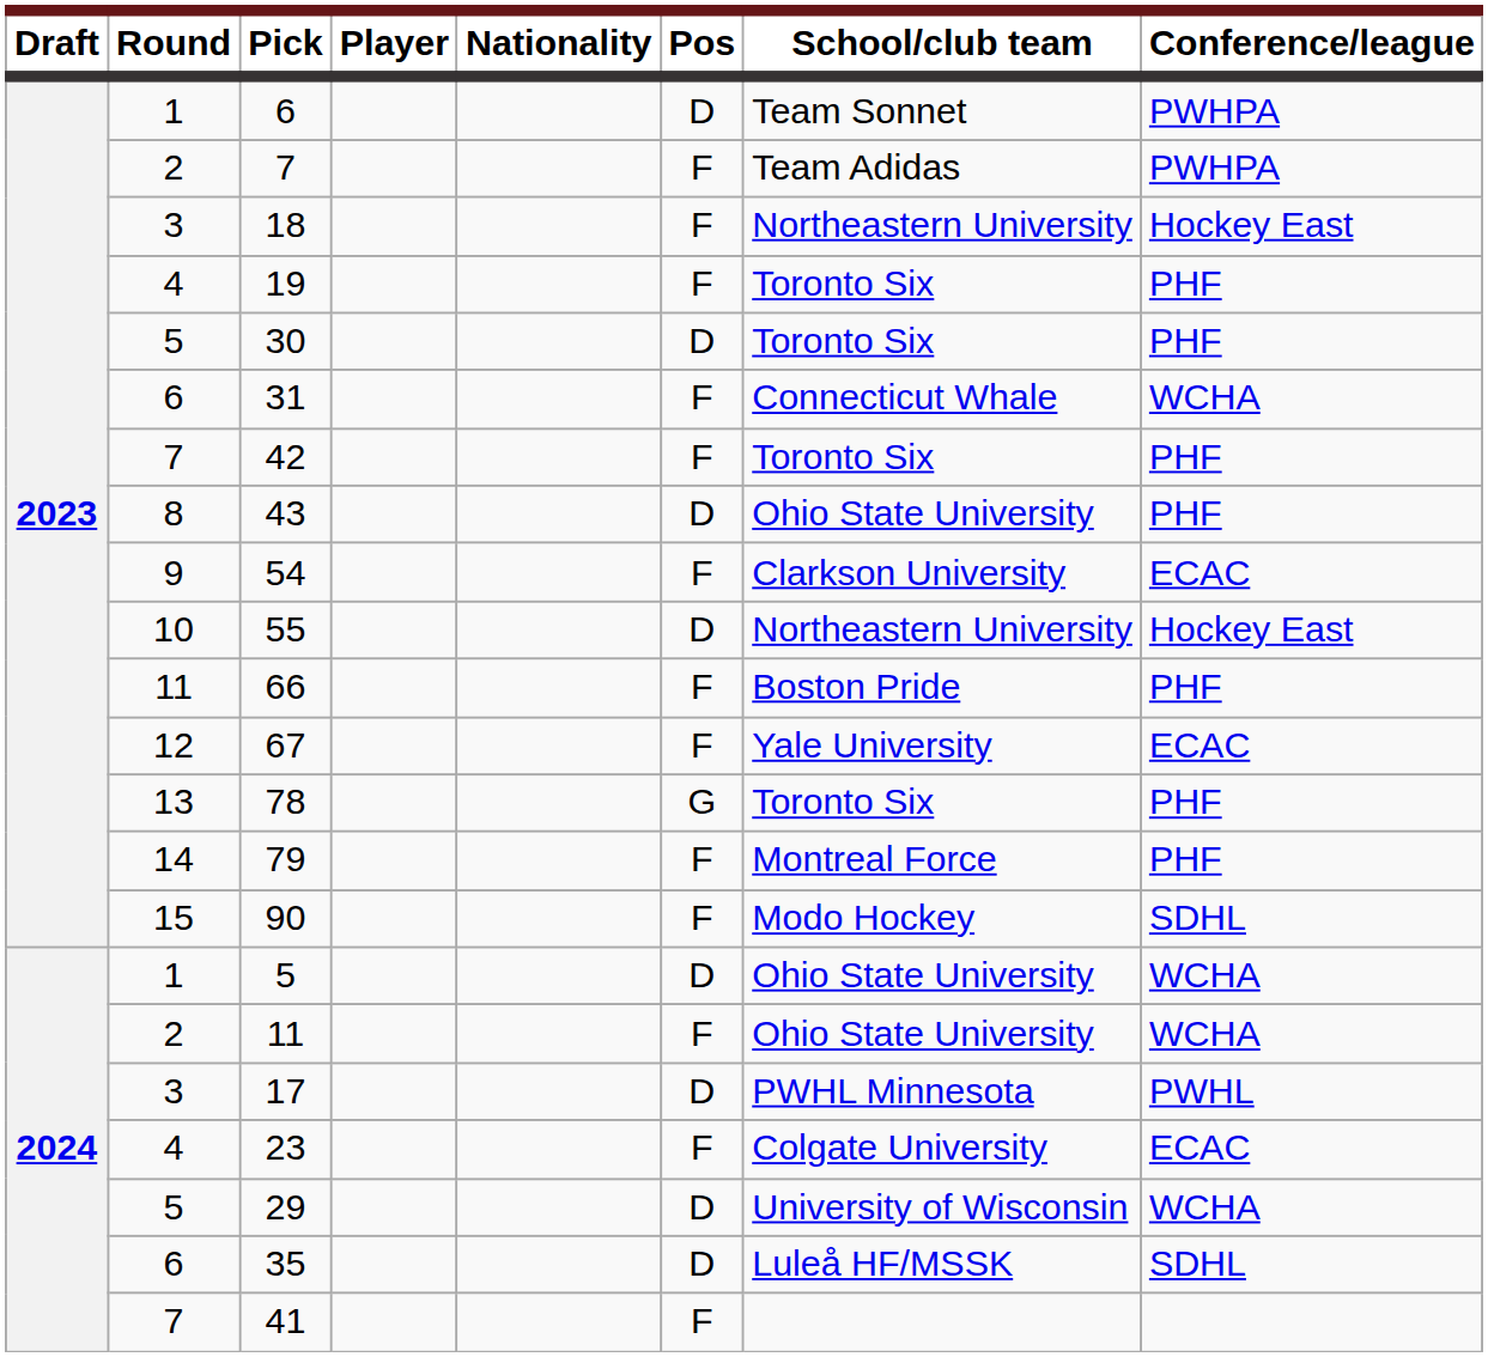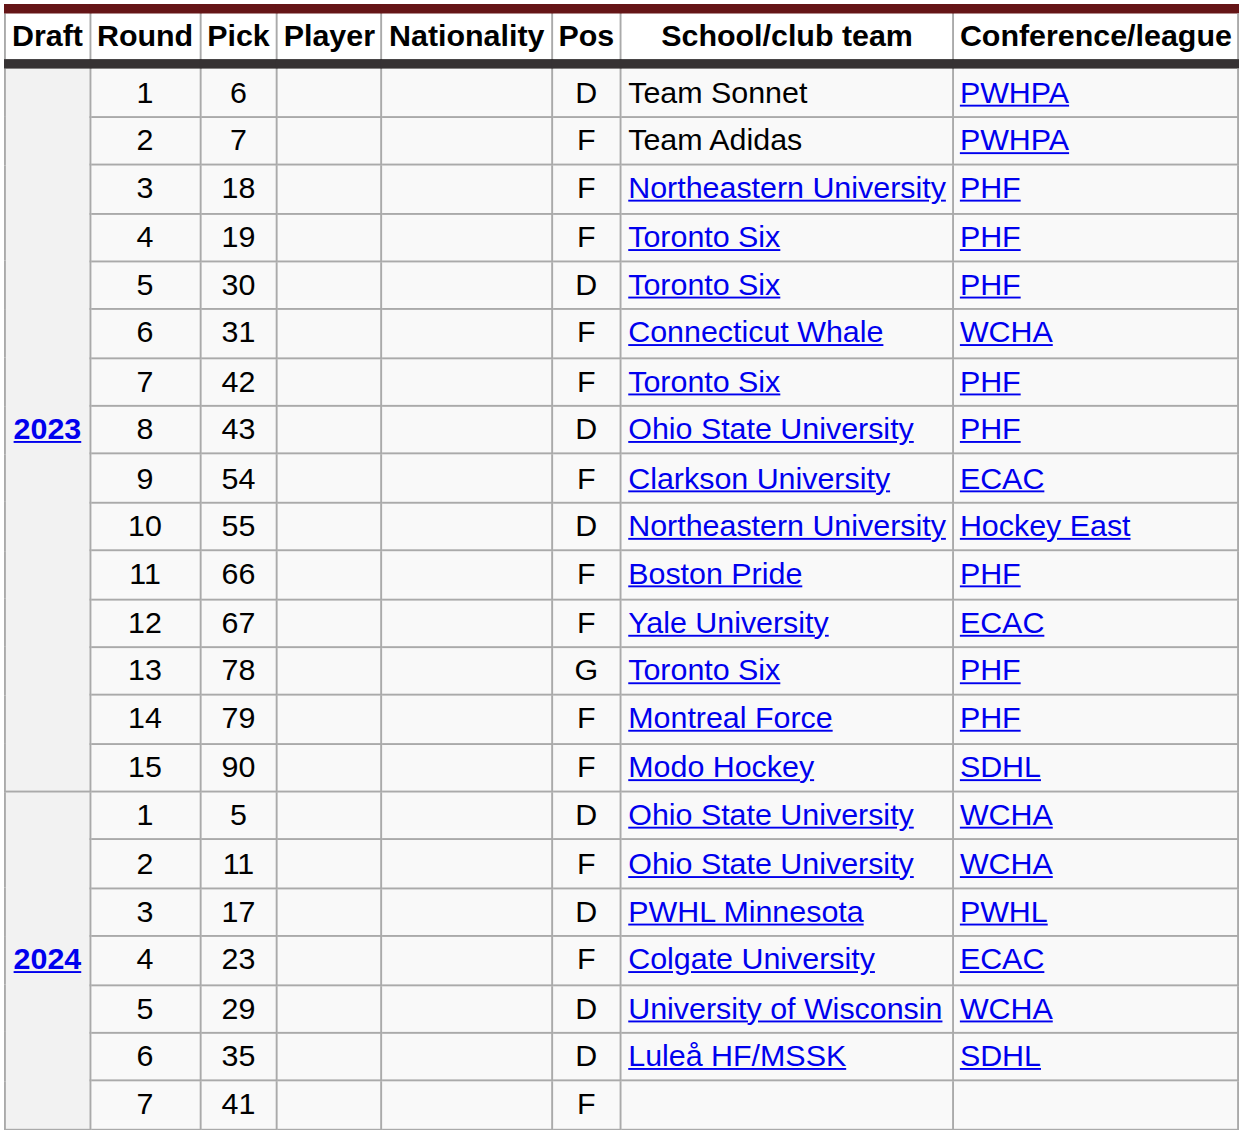18 | Conference/league: Hockey East -> PHF
